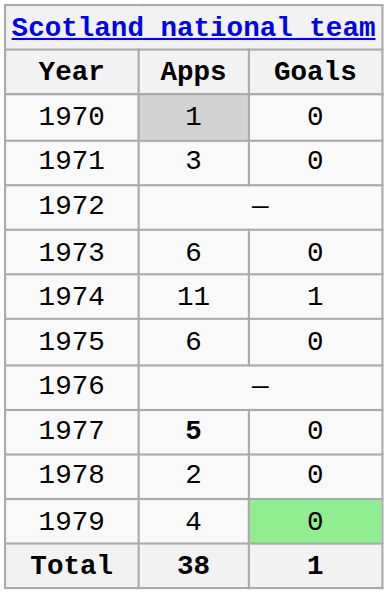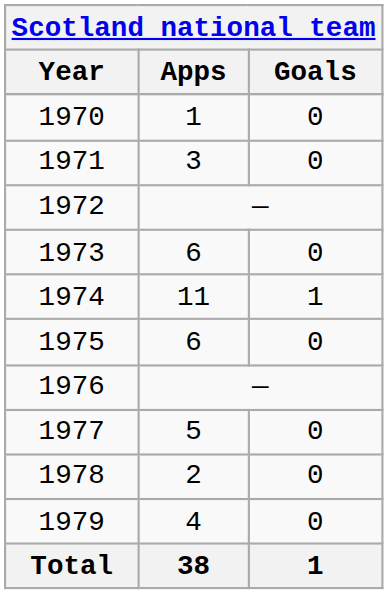1970 | Apps: lightgrey background -> no background
1977 | Apps: bold -> normal
1979 | Goals: lightgreen background -> no background
